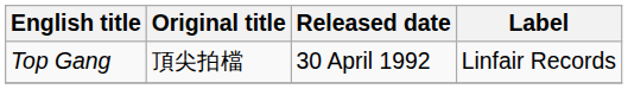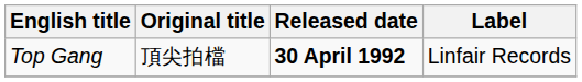Top Gang | Released date: normal -> bold
